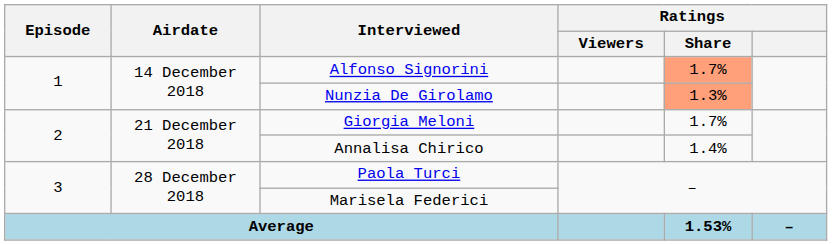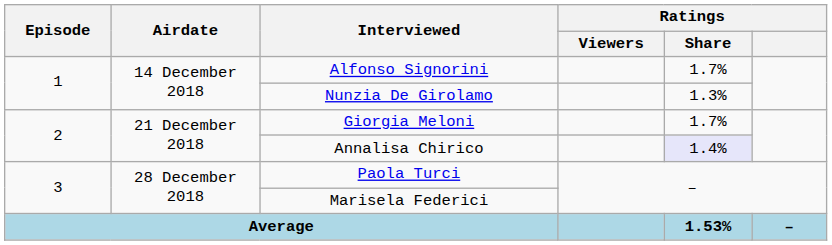Alfonso Signorini | Ratings / Share: lightsalmon background -> no background
Nunzia De Girolamo | Ratings / Share: lightsalmon background -> no background
Annalisa Chirico | Ratings / Share: no background -> lavender background
